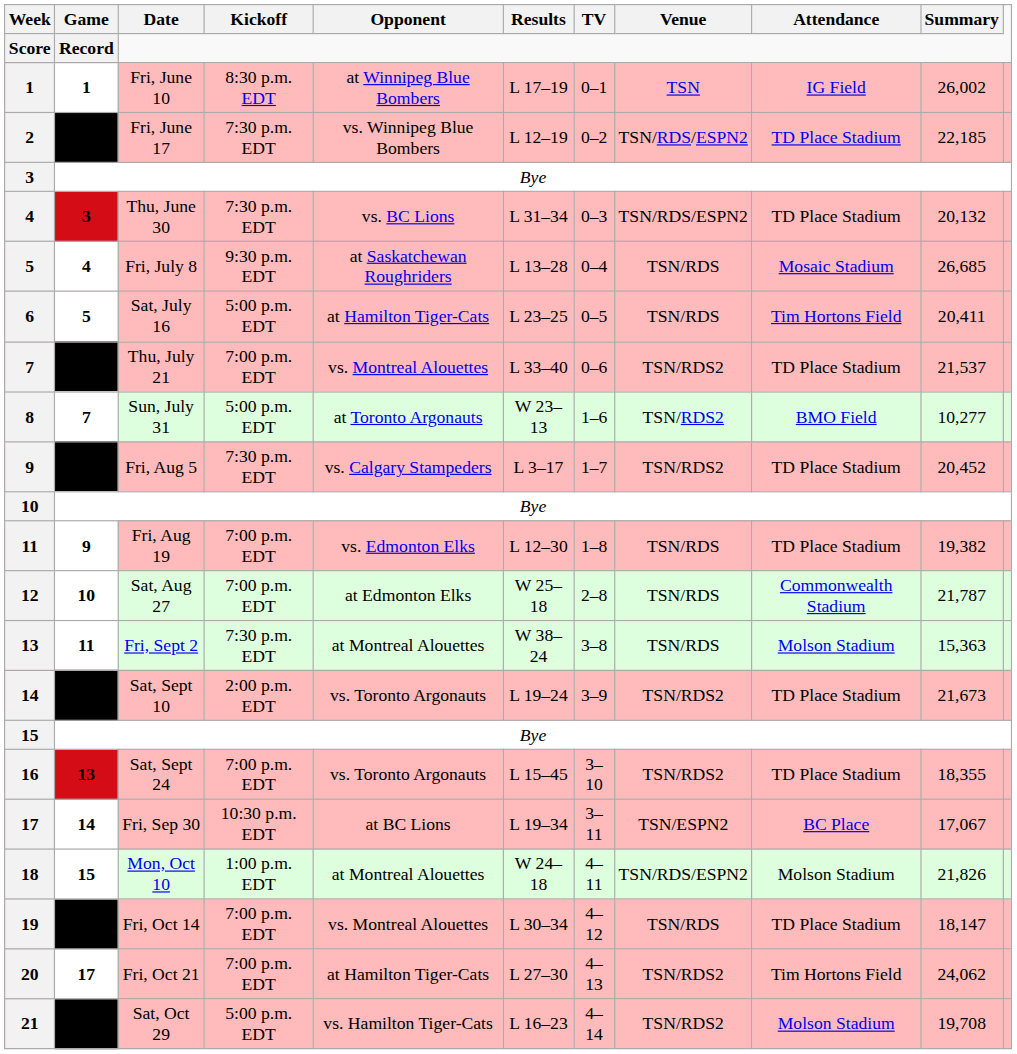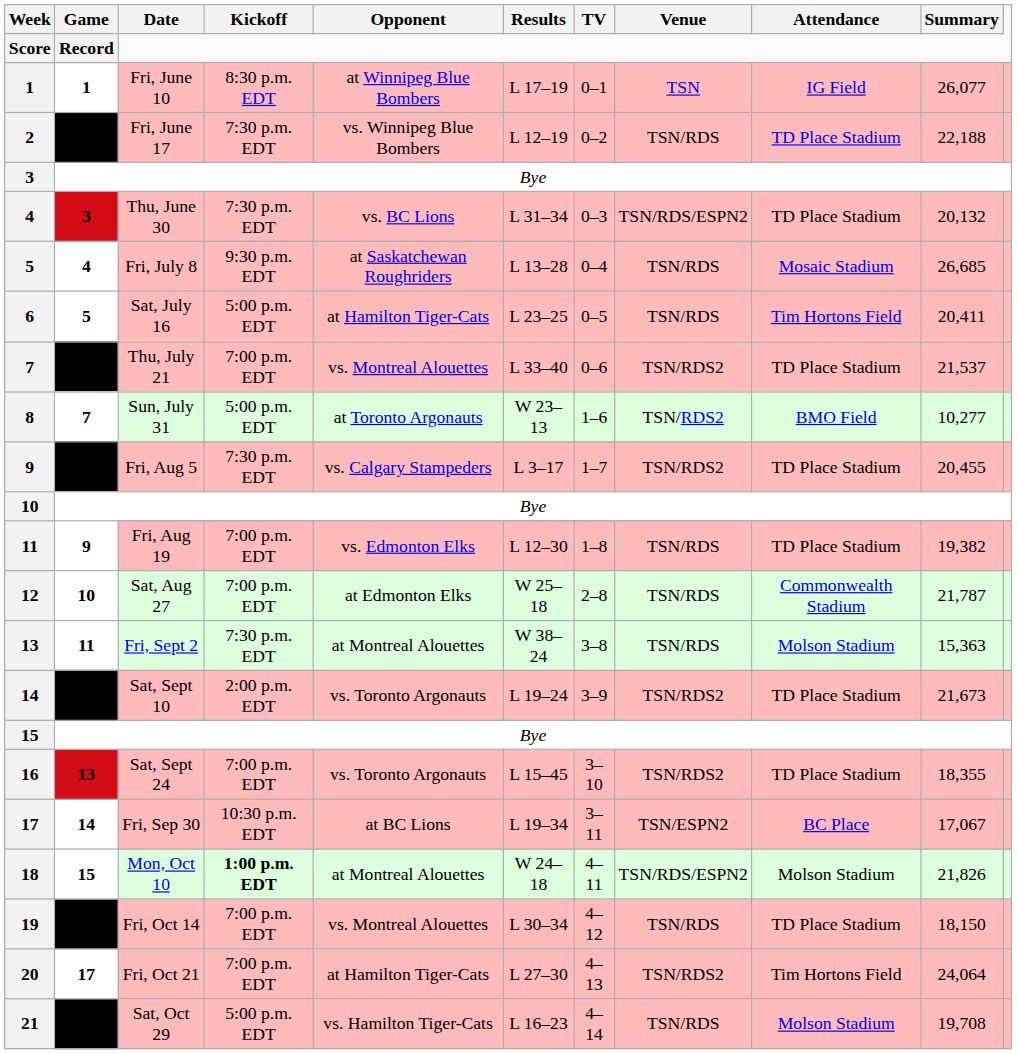Fri, June 10 | Summary: 26,002 -> 26,077
Fri, June 17 | Venue: TSN/RDS/ESPN2 -> TSN/RDS
Fri, June 17 | Summary: 22,185 -> 22,188
Fri, Aug 5 | Summary: 20,452 -> 20,455
Mon, Oct 10 | Kickoff: normal -> bold
Fri, Oct 14 | Summary: 18,147 -> 18,150
Fri, Oct 21 | Summary: 24,062 -> 24,064
Sat, Oct 29 | Venue: TSN/RDS2 -> TSN/RDS
